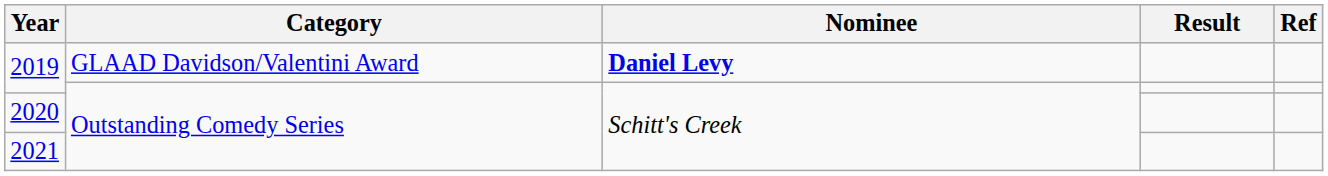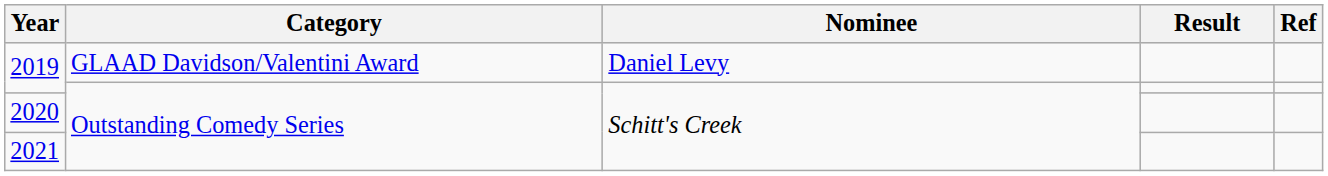2019 / GLAAD Davidson/Valentini Award | Nominee: bold -> normal
